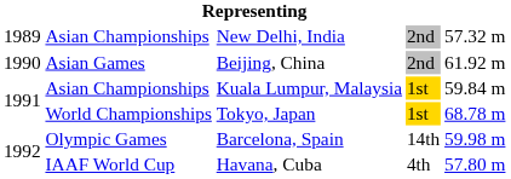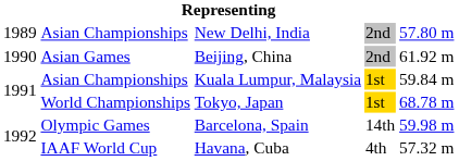New Delhi, India | column 5: 57.32 m -> 57.80 m
Havana, Cuba | column 5: 57.80 m -> 57.32 m
